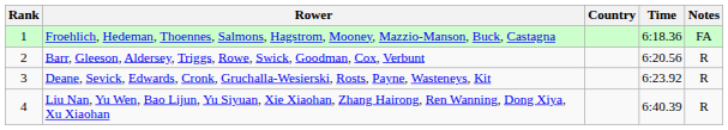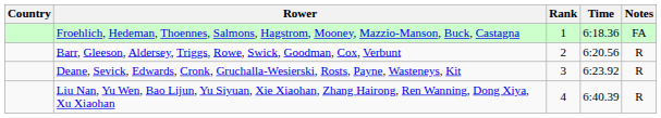columns swapped: Rank <-> Country
